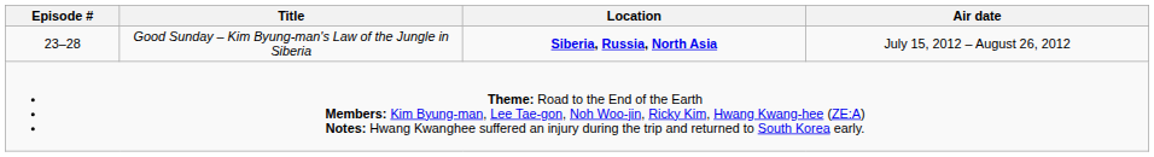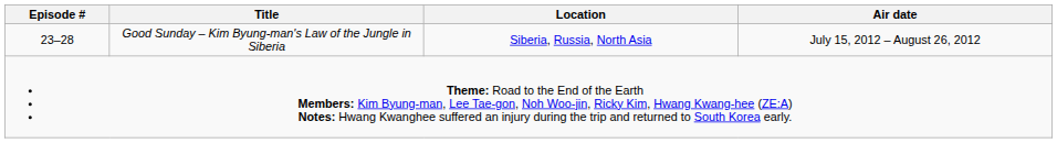23–28 | Location: bold -> normal
